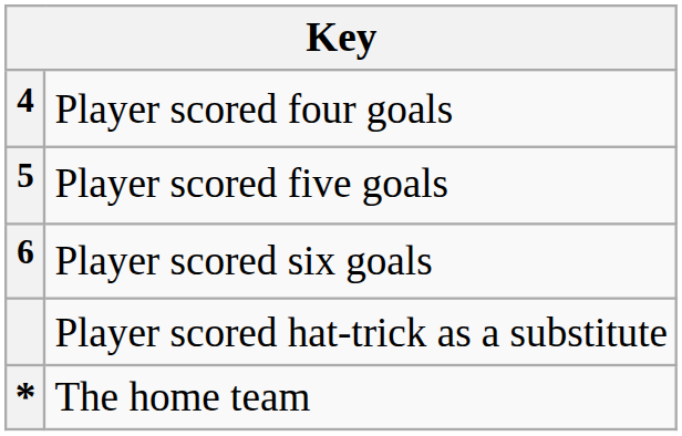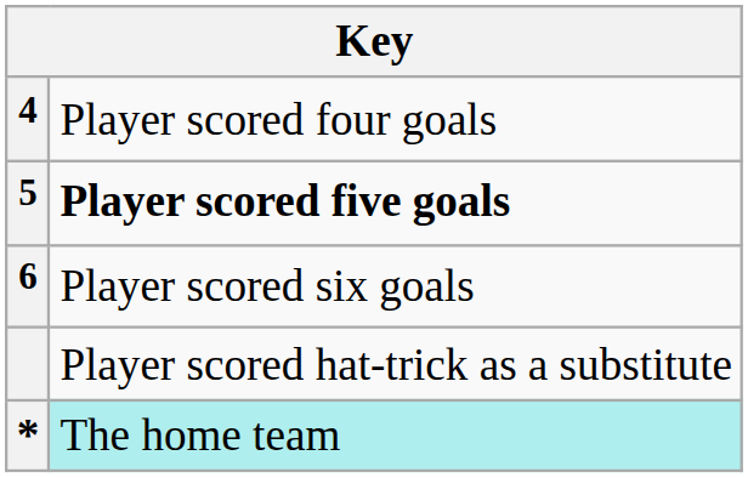Player scored five goals | column 2: normal -> bold
The home team | column 2: no background -> paleturquoise background
